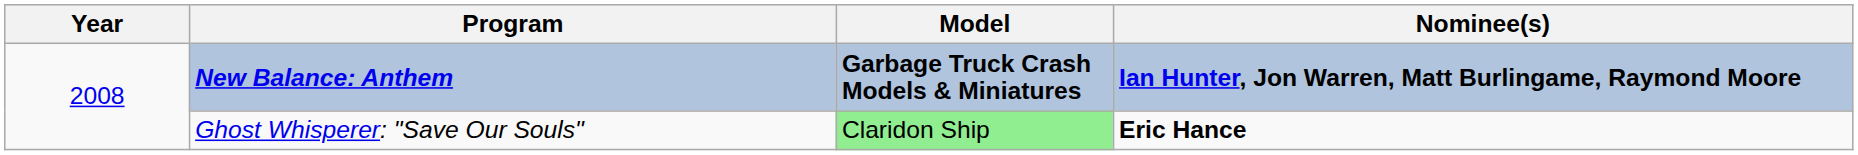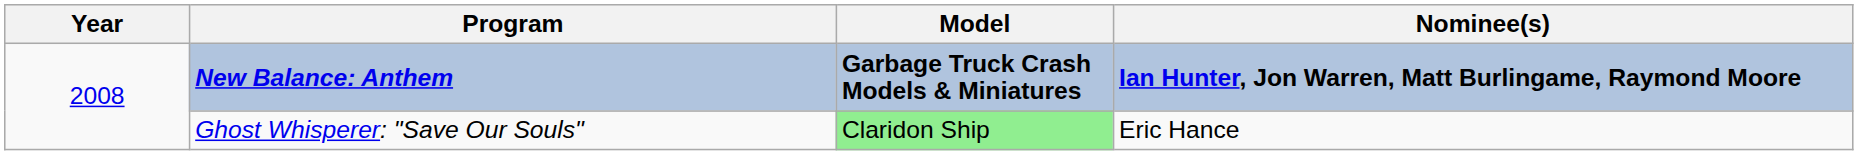Ghost Whisperer: "Save Our Souls" | Nominee(s): bold -> normal
